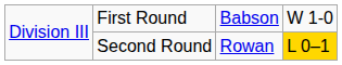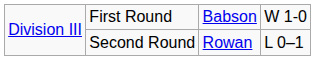Division III / Second Round | column 4: gold background -> no background
